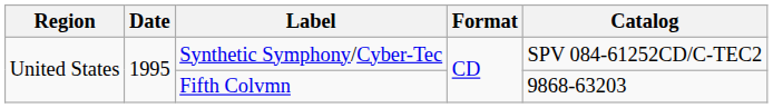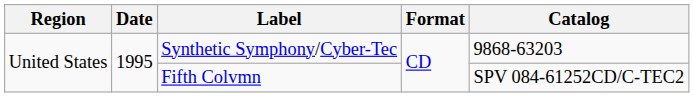Synthetic Symphony/Cyber-Tec | Catalog: SPV 084-61252CD/C-TEC2 -> 9868-63203
Fifth Colvmn | Catalog: 9868-63203 -> SPV 084-61252CD/C-TEC2
